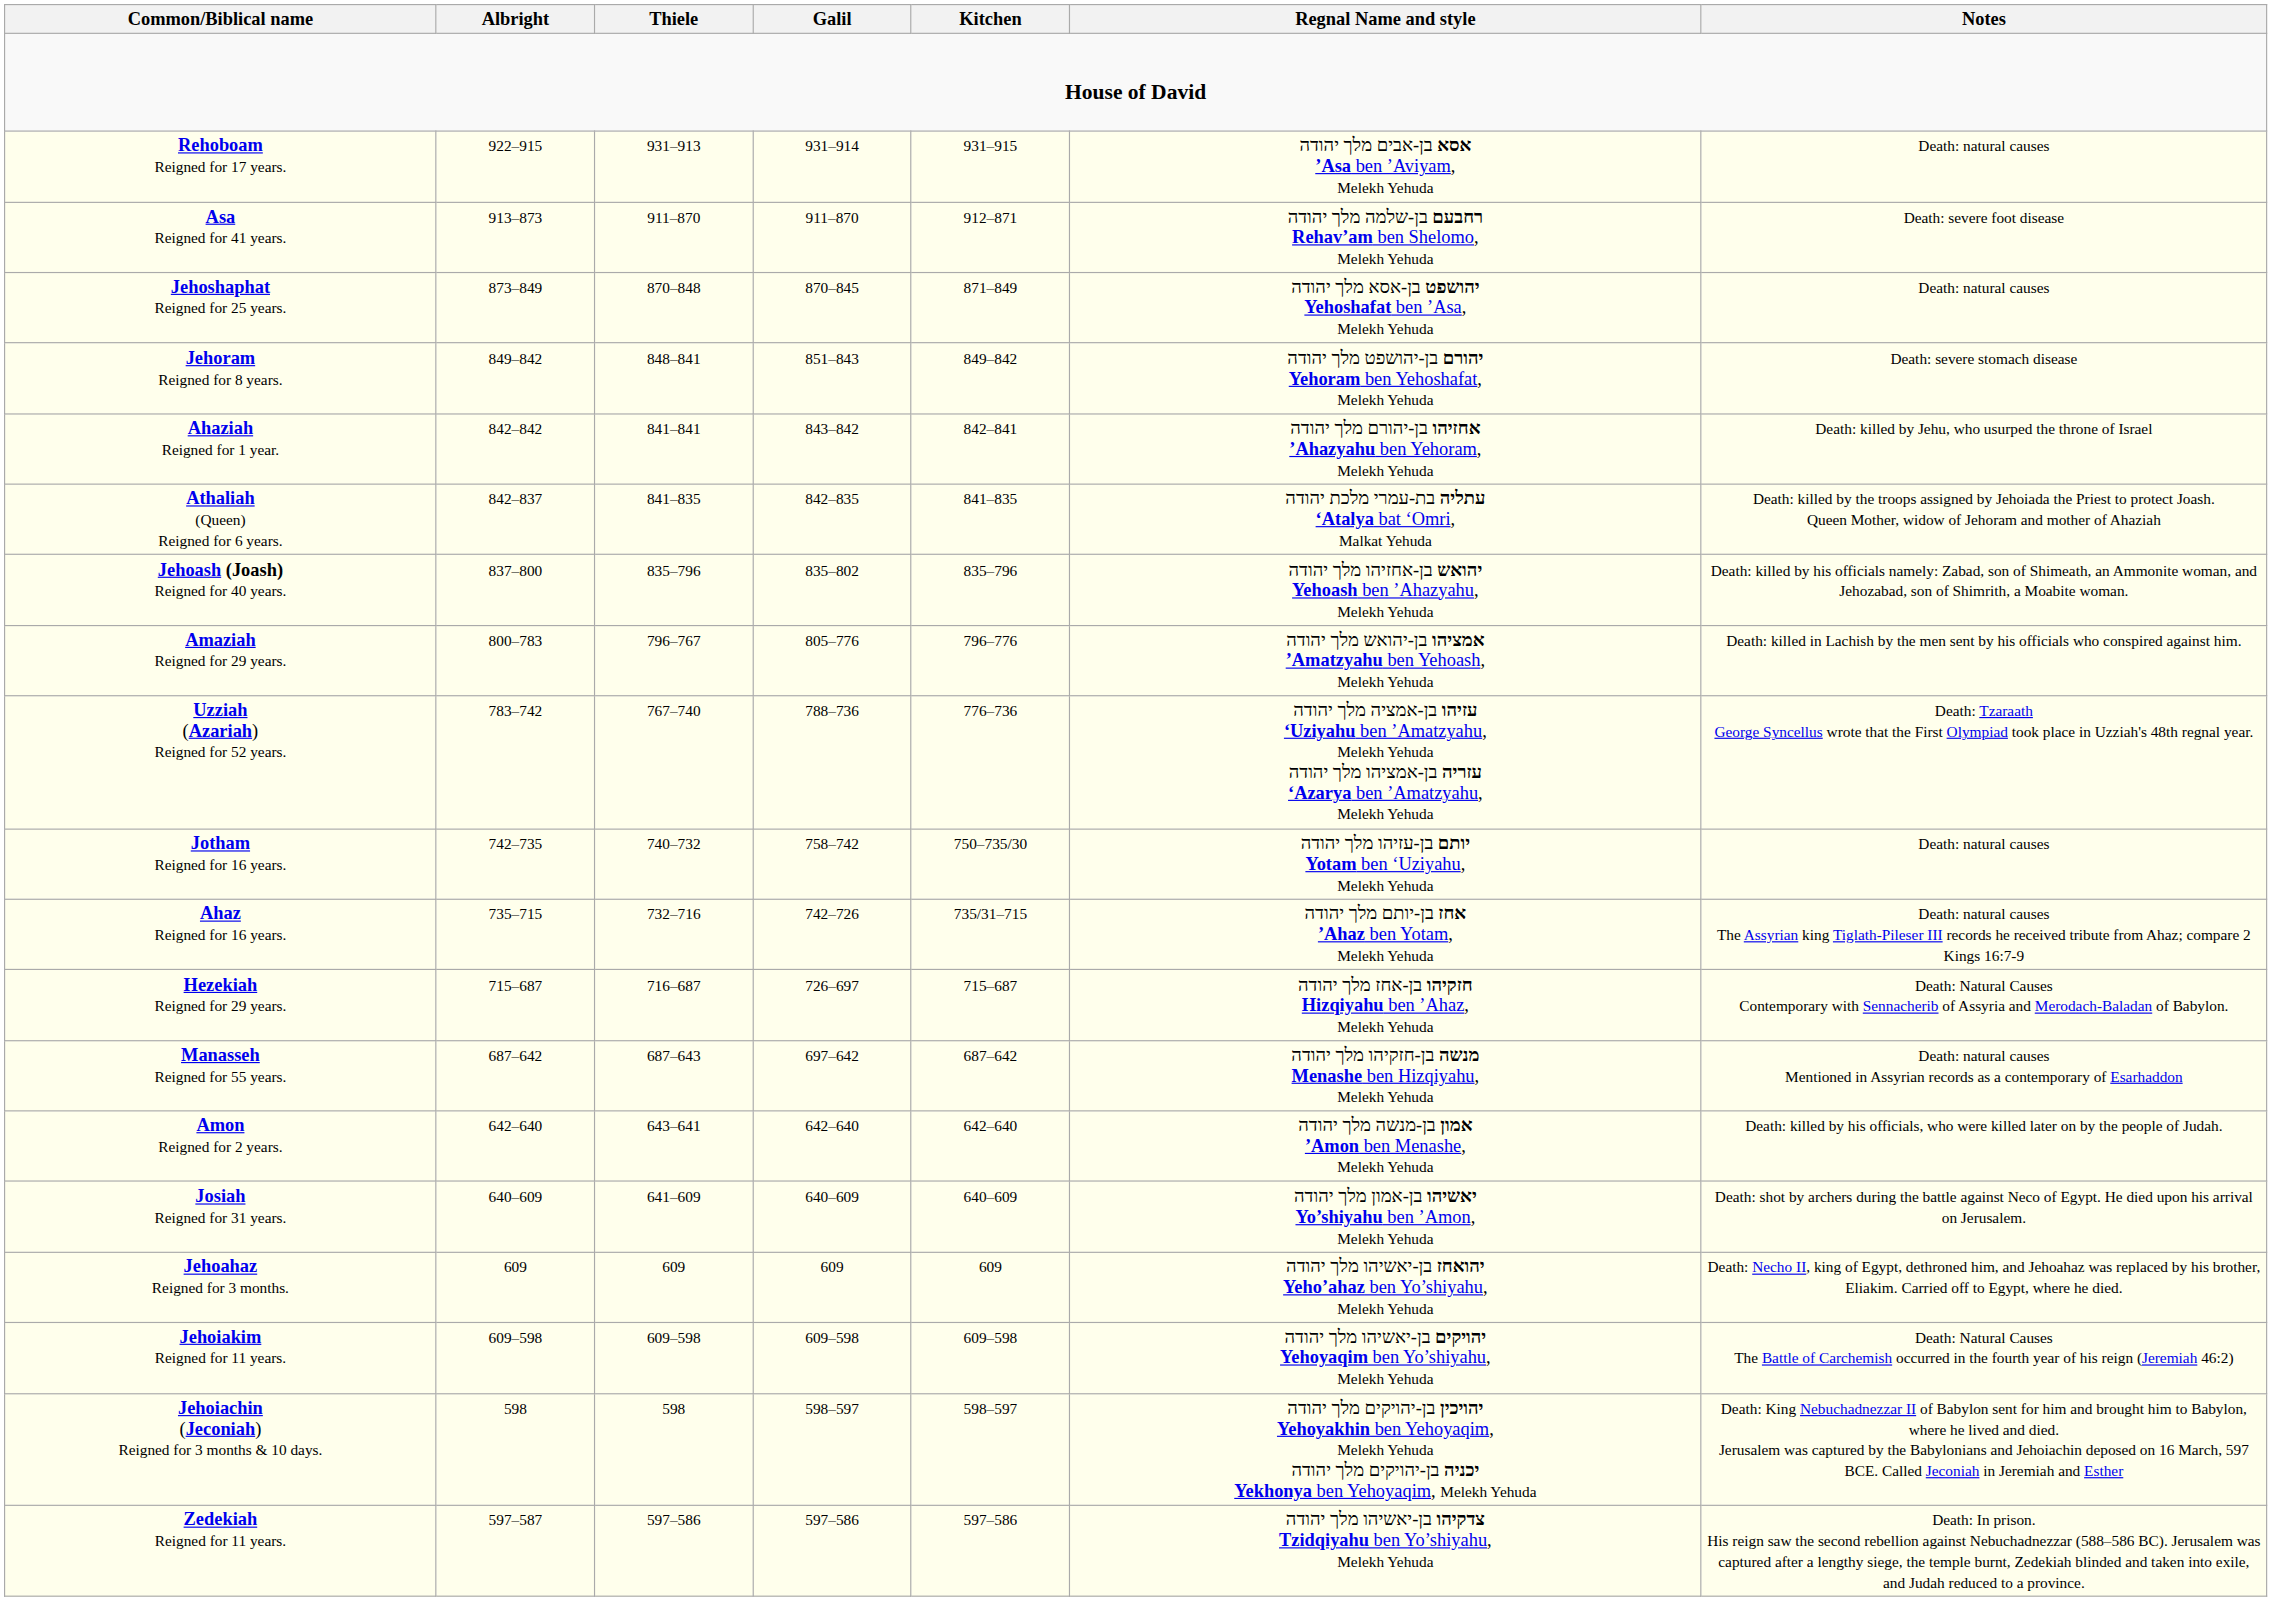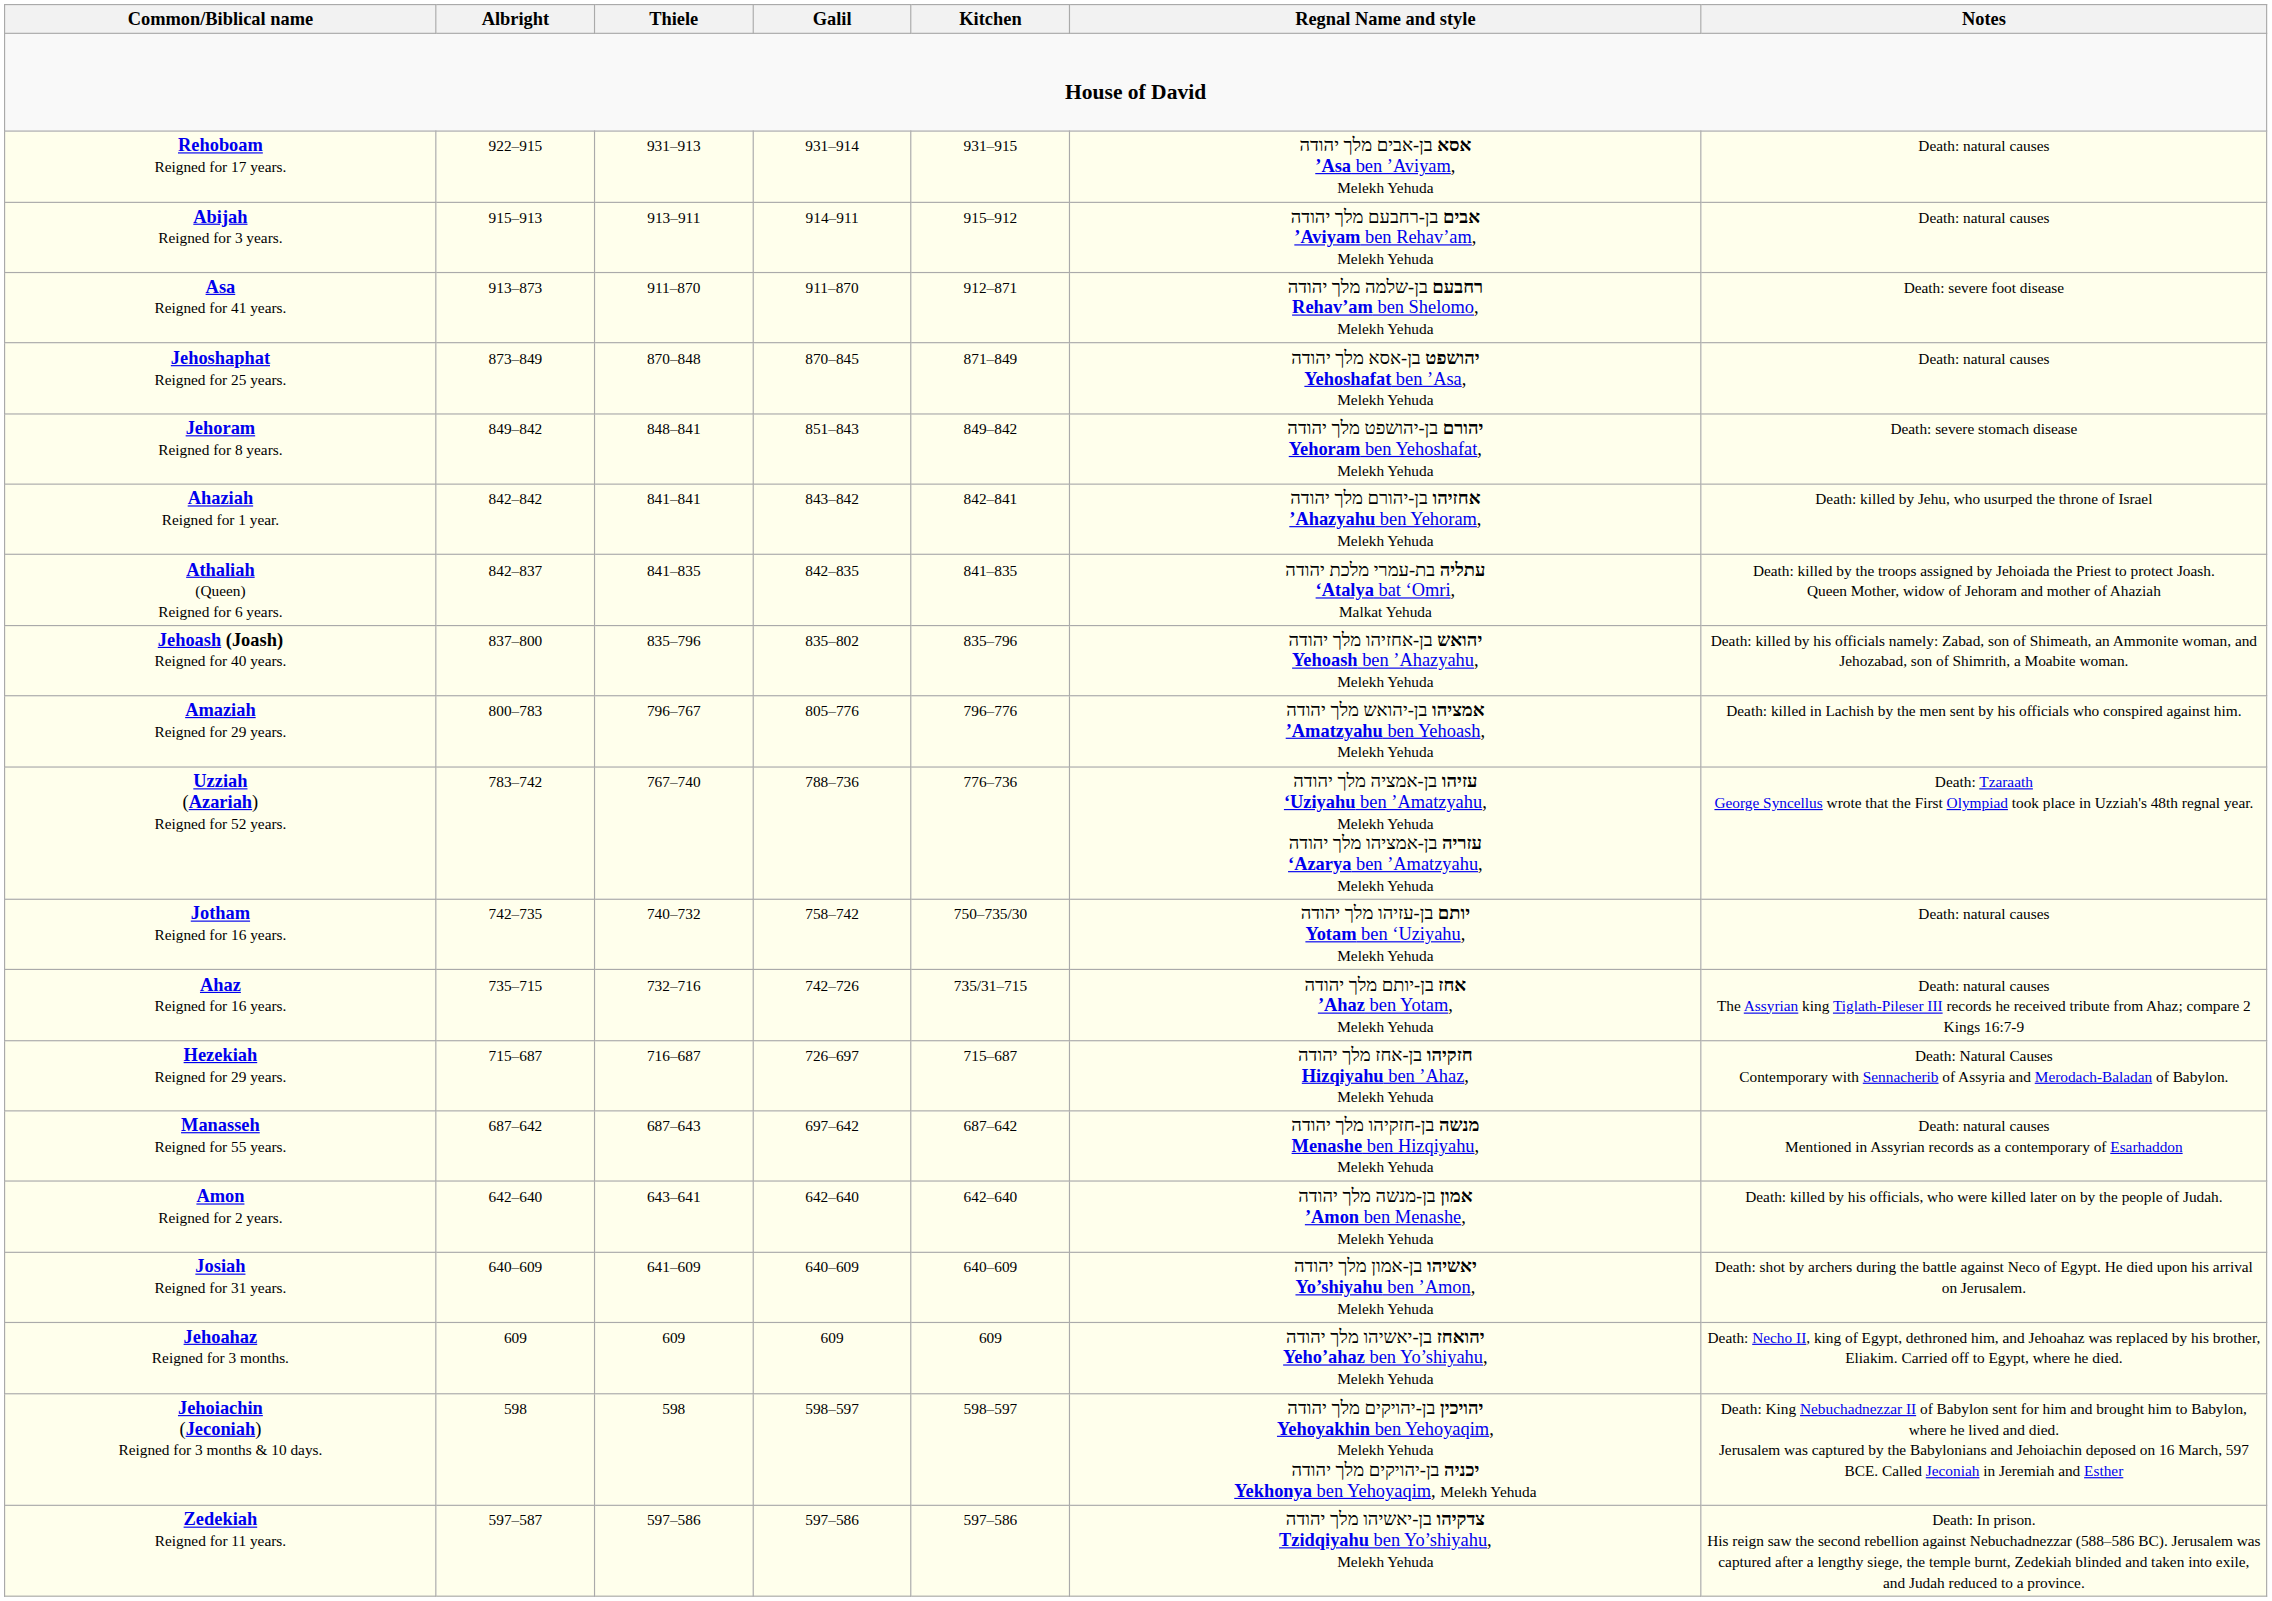+ row: Abijah Reigned for 3 years. | 915–913 | 913–911 | 914–911 | 915–912 | אבים בן-רחבעם מלך יהודה ’Aviyam ben Rehav’am, Melekh Yehuda | Death: natural causes
- row: Jehoiakim Reigned for 11 years. | 609–598 | 609–598 | 609–598 | 609–598 | יהויקים בן-יאשיהו מלך יהודה Yehoyaqim ben Yo’shiyahu, Melekh Yehuda | Death: Natural Causes The Battle of Carchemish occurred in the fourth year of his reign (Jeremiah 46:2)
